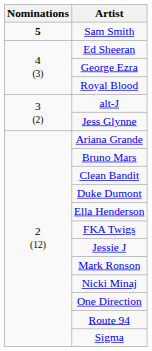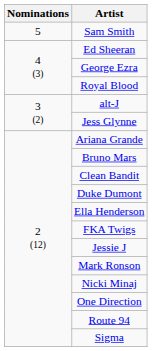Sam Smith | Nominations: bold -> normal
